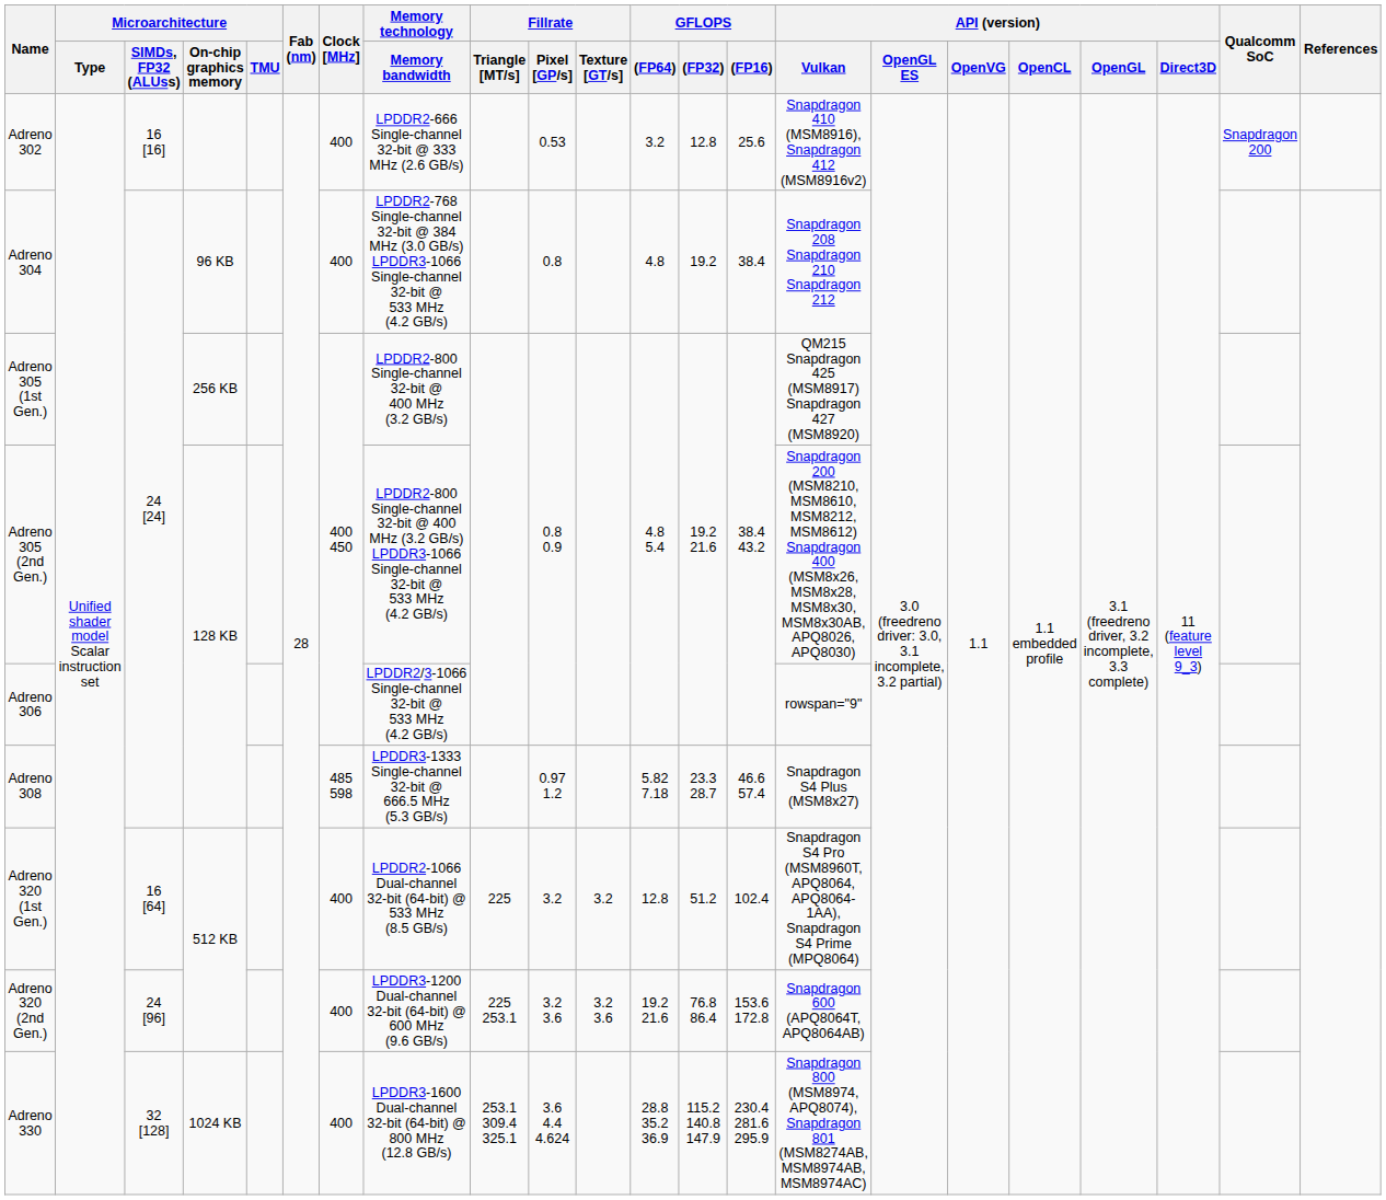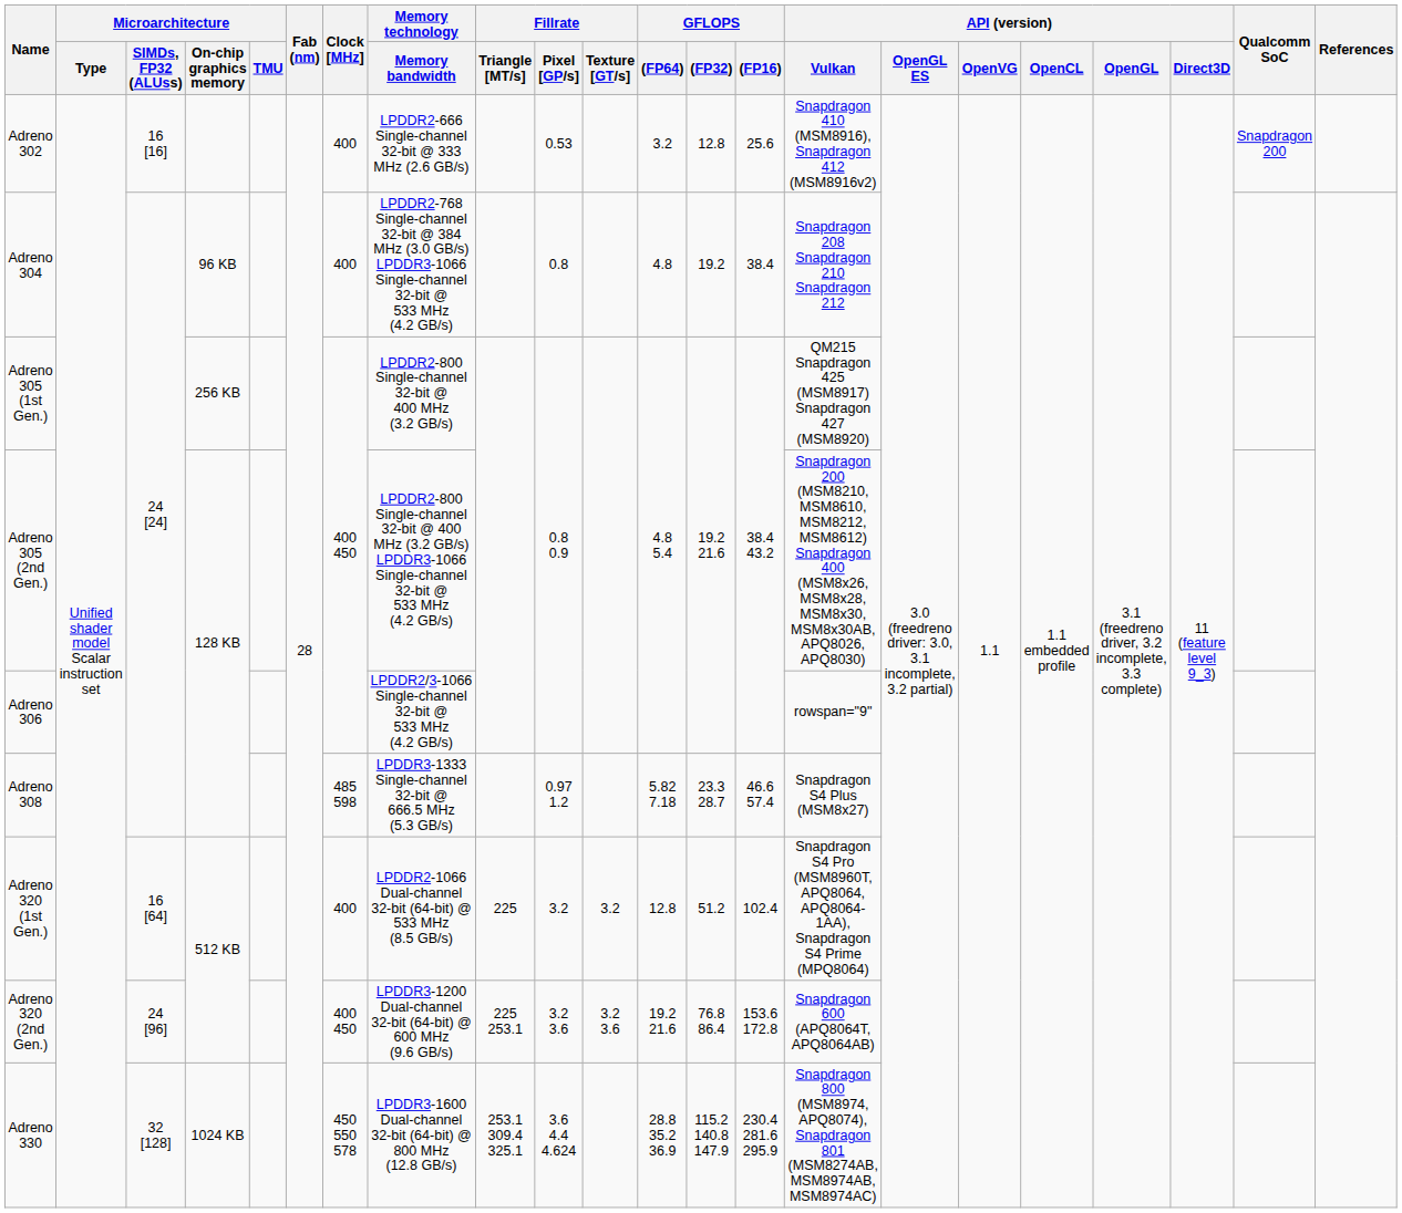Adreno 320 (2nd Gen.) | Clock [MHz]: 400 -> 400 450
Adreno 330 | Clock [MHz]: 400 -> 450 550 578
